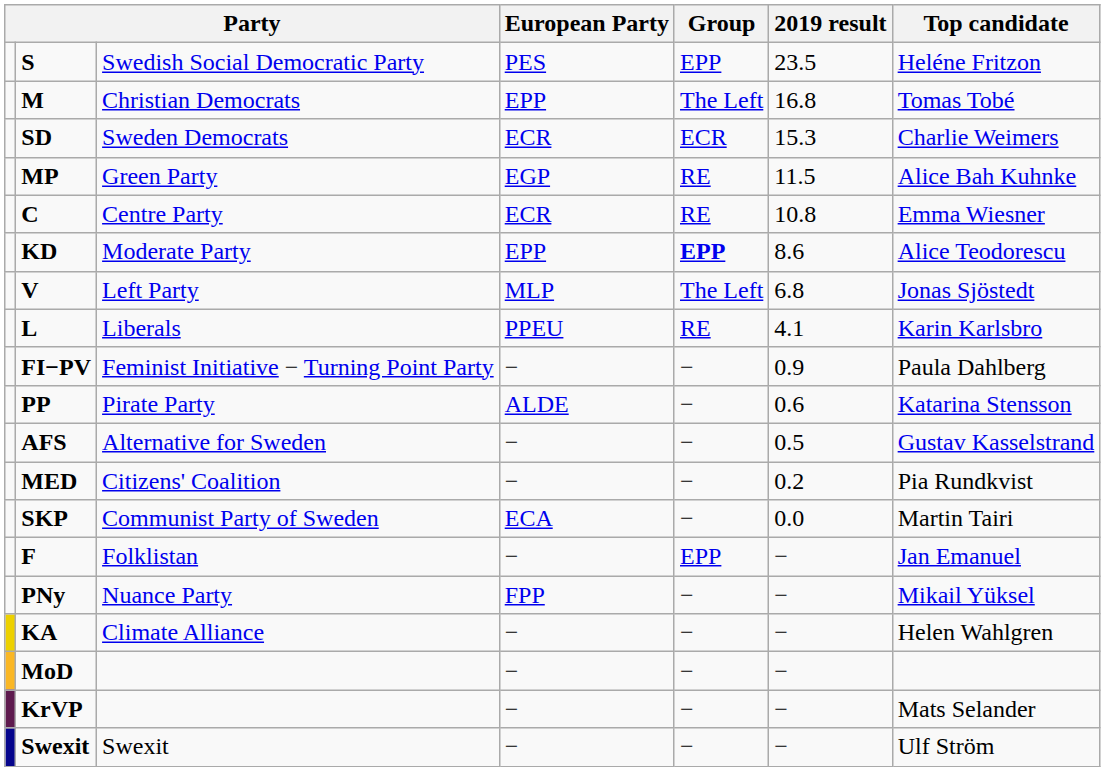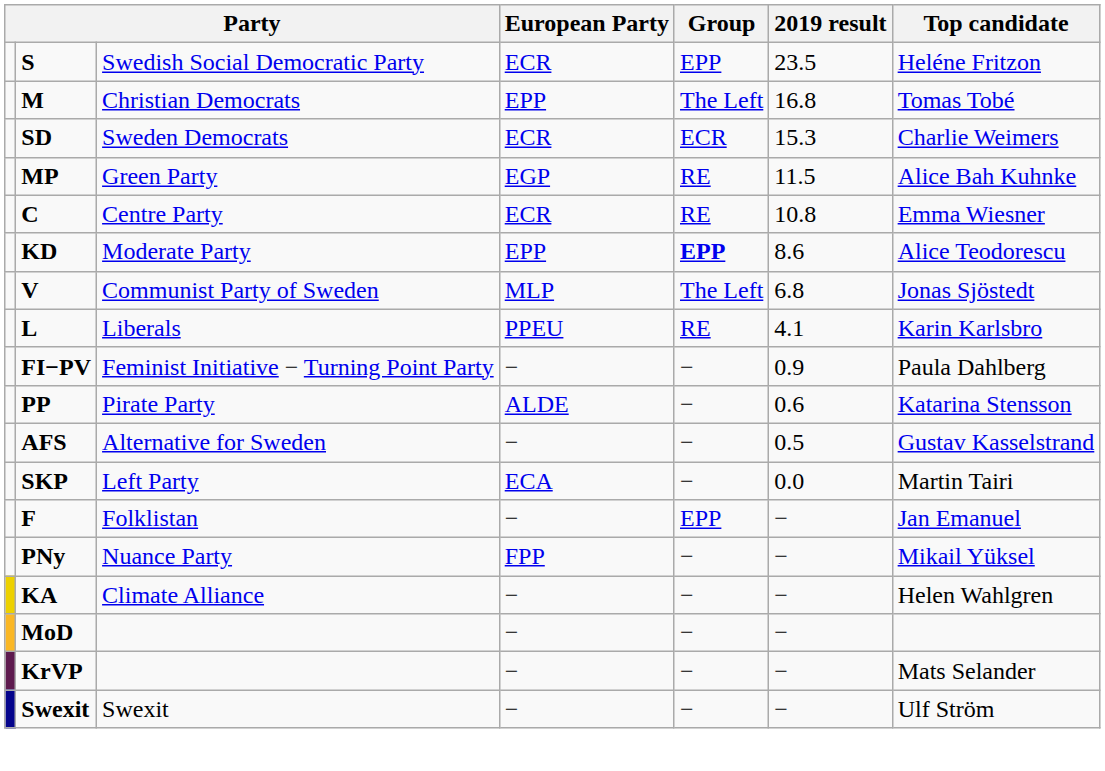S | European Party: PES -> ECR
V | column 3: Left Party -> Communist Party of Sweden
- row: MED | Citizens' Coalition | − | − | 0.2 | Pia Rundkvist
SKP | column 3: Communist Party of Sweden -> Left Party
